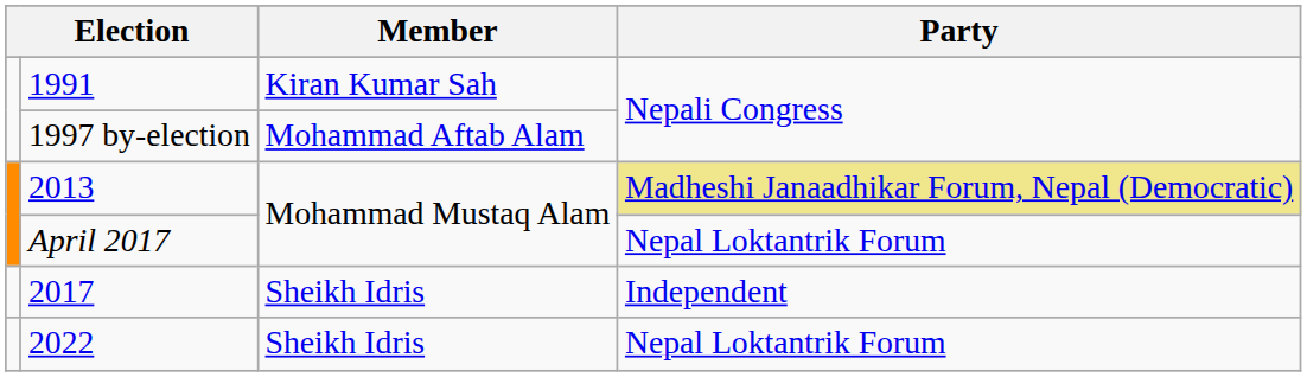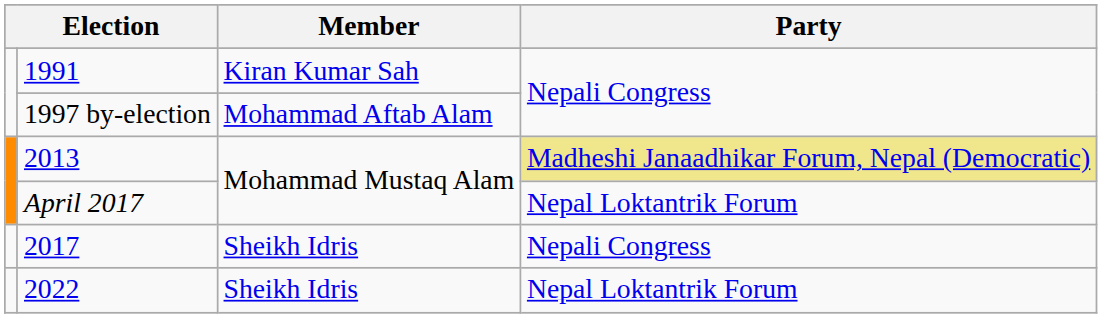2017 | Party: Independent -> Nepali Congress
